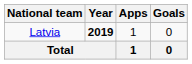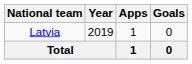Latvia | Year: bold -> normal
